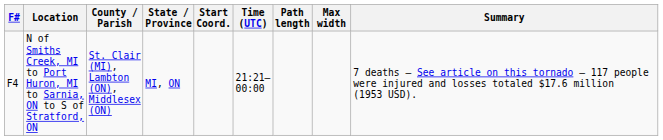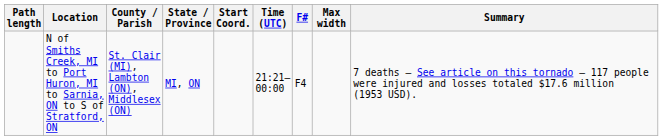columns swapped: F# <-> Path length
